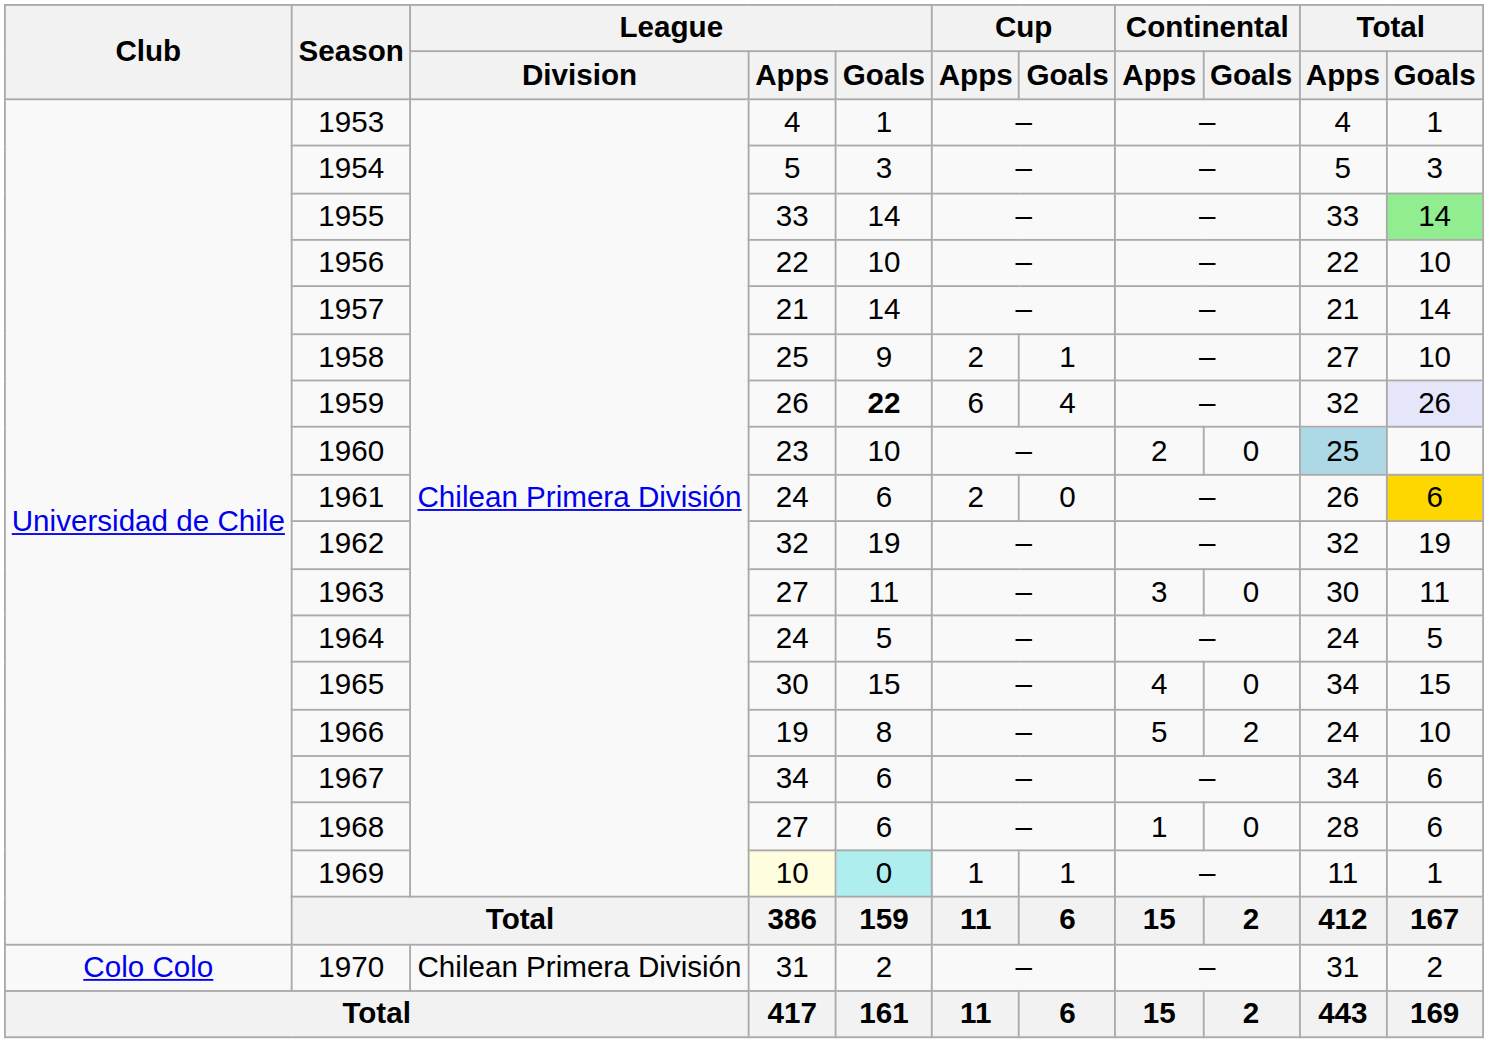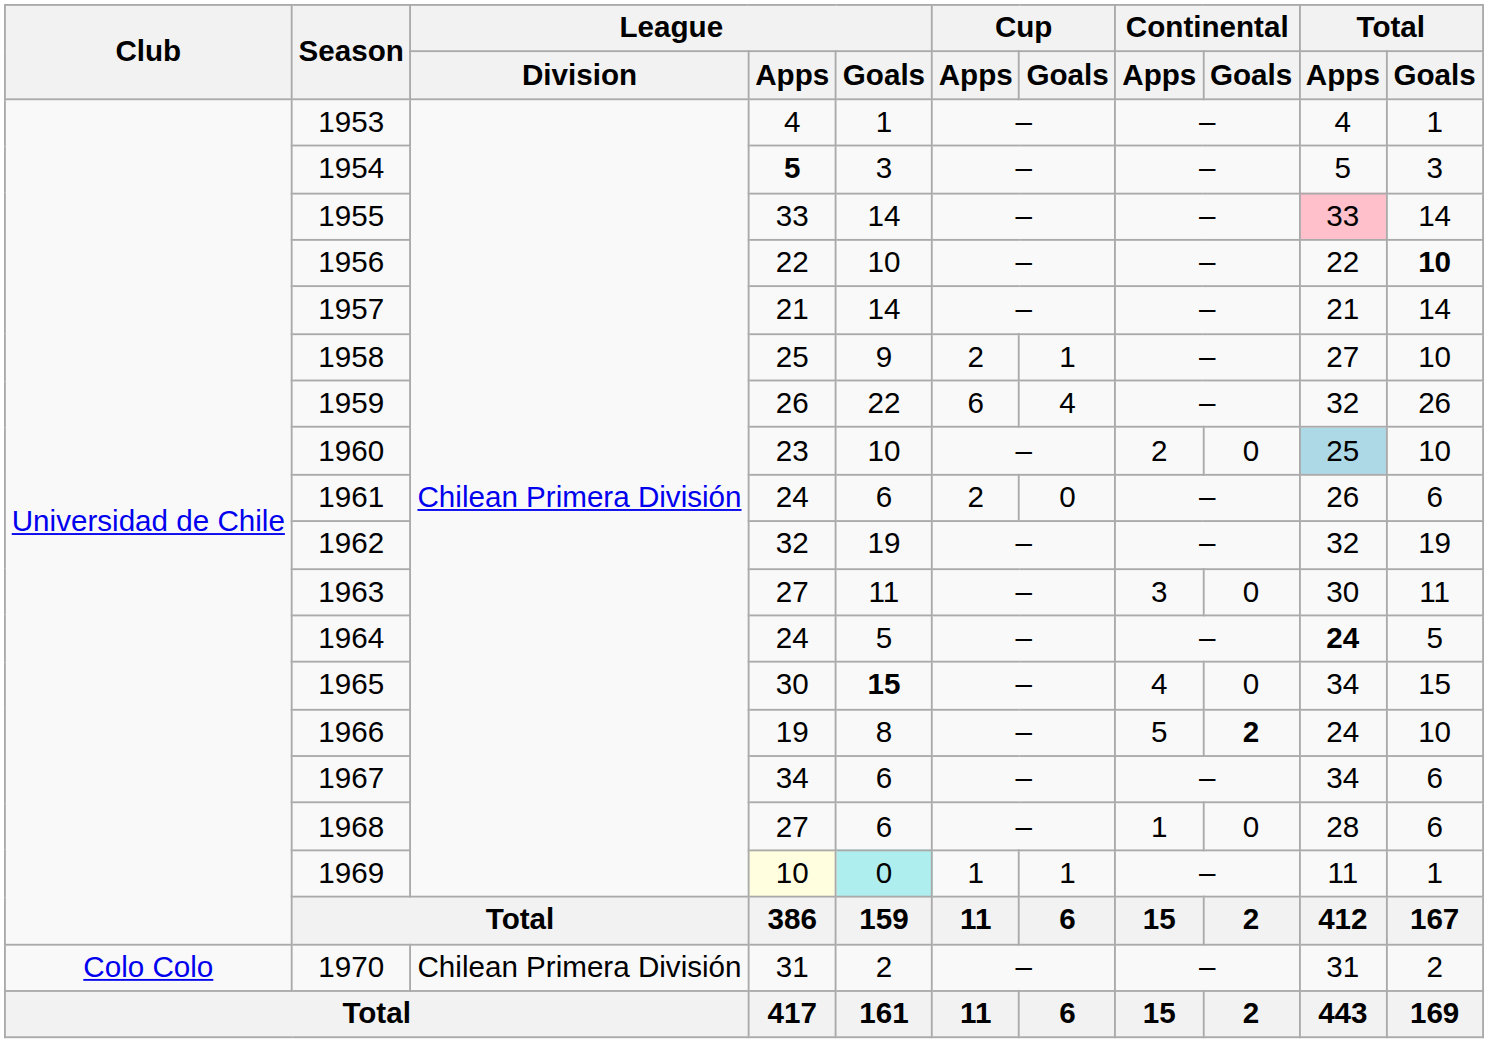1954 | League / Apps: normal -> bold
1955 | Total / Apps: no background -> pink background
1955 | Total / Goals: lightgreen background -> no background
1956 | Total / Goals: normal -> bold
1959 | League / Goals: bold -> normal
1959 | Total / Goals: lavender background -> no background
1961 | Total / Goals: gold background -> no background
1964 | Total / Apps: normal -> bold
1965 | League / Goals: normal -> bold
1966 | Continental / Goals: normal -> bold
